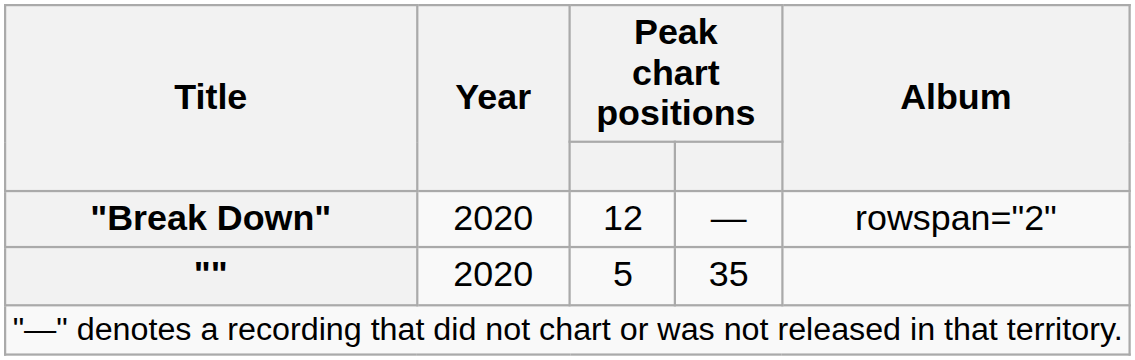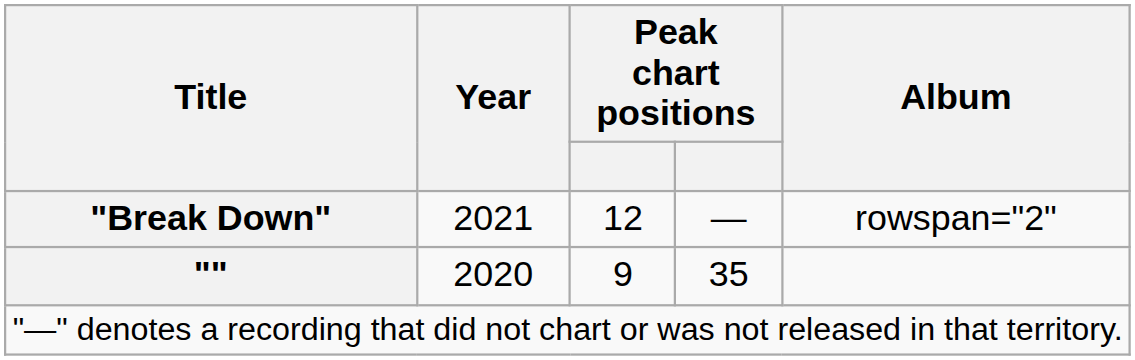"Break Down" | Year: 2020 -> 2021
"" | column 3: 5 -> 9
